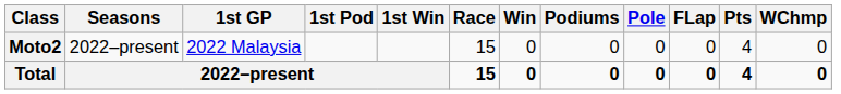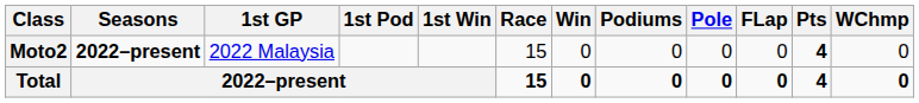Moto2 | Seasons: normal -> bold
Moto2 | Pts: normal -> bold
